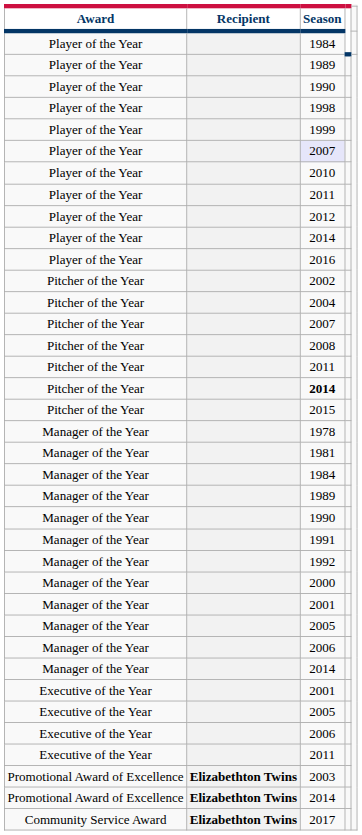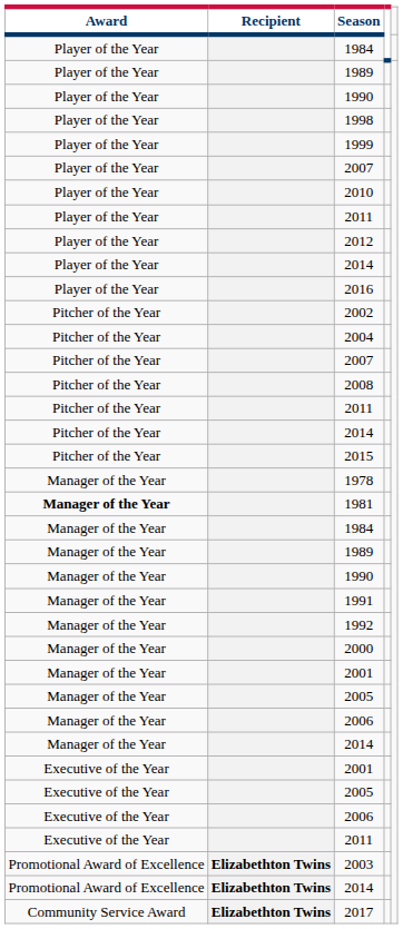Player of the Year / 2007 | Season: lavender background -> no background
Pitcher of the Year / 2014 | Season: bold -> normal
1981 | Award: normal -> bold
